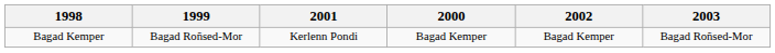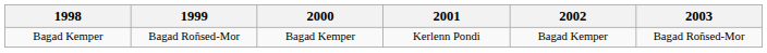columns swapped: 2000 <-> 2001
